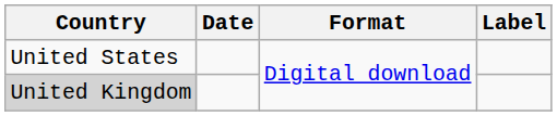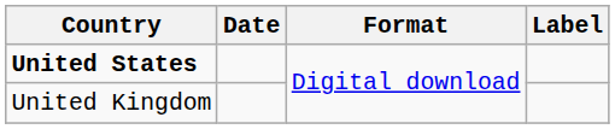United States | Country: normal -> bold
United Kingdom | Country: lightgrey background -> no background
